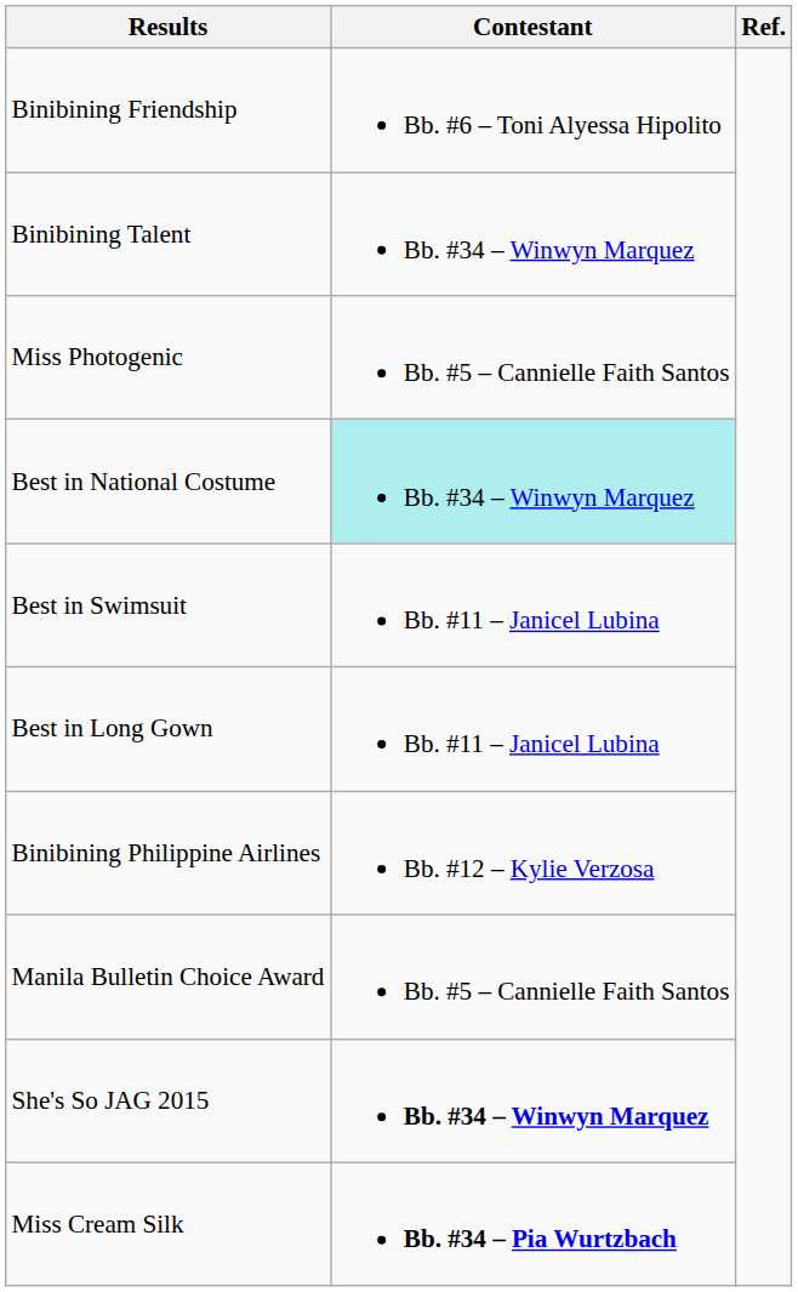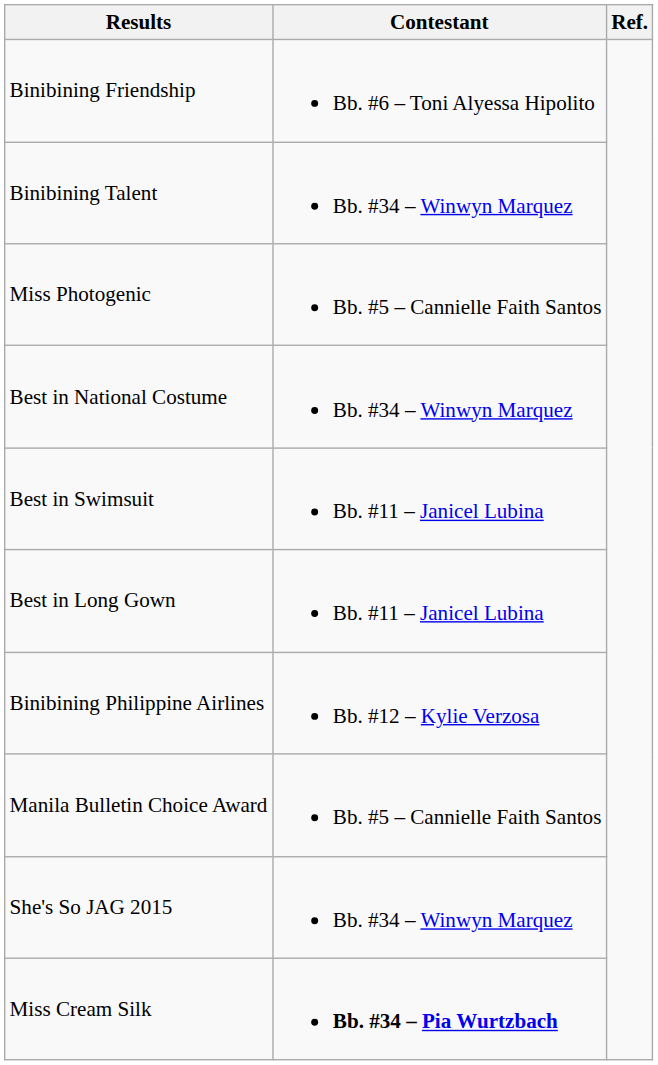Best in National Costume | Contestant: paleturquoise background -> no background
She's So JAG 2015 | Contestant: bold -> normal
